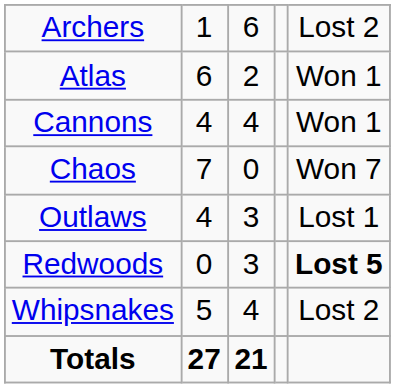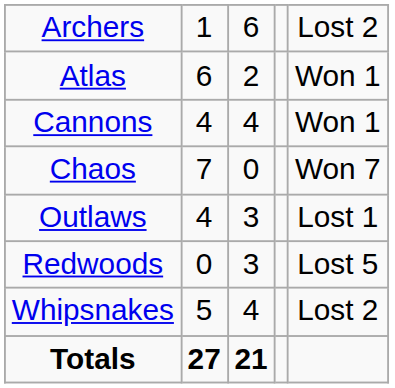Redwoods | column 5: bold -> normal
